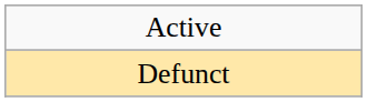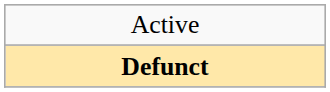row 2 | column 1: normal -> bold
